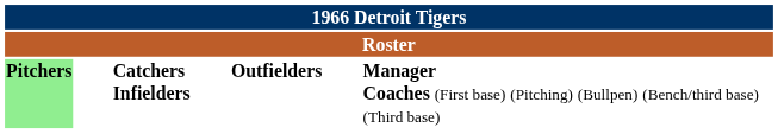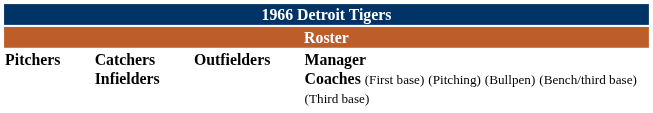Pitchers | column 1: lightgreen background -> no background
